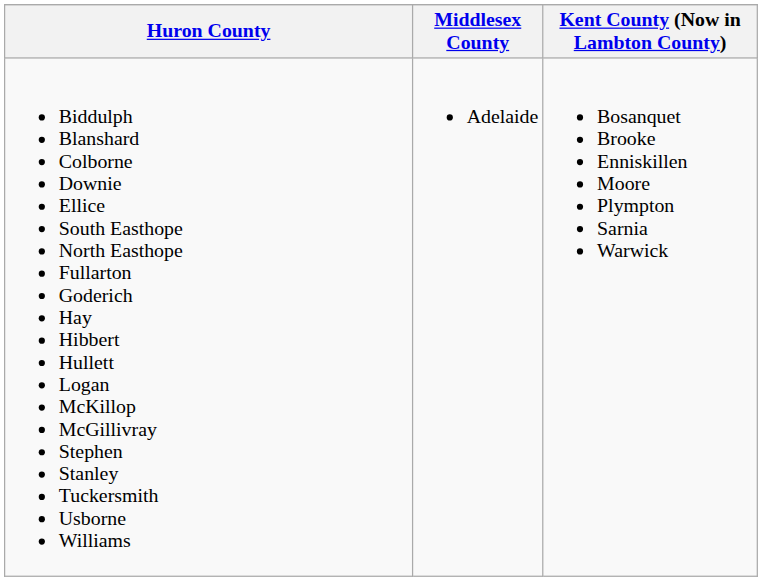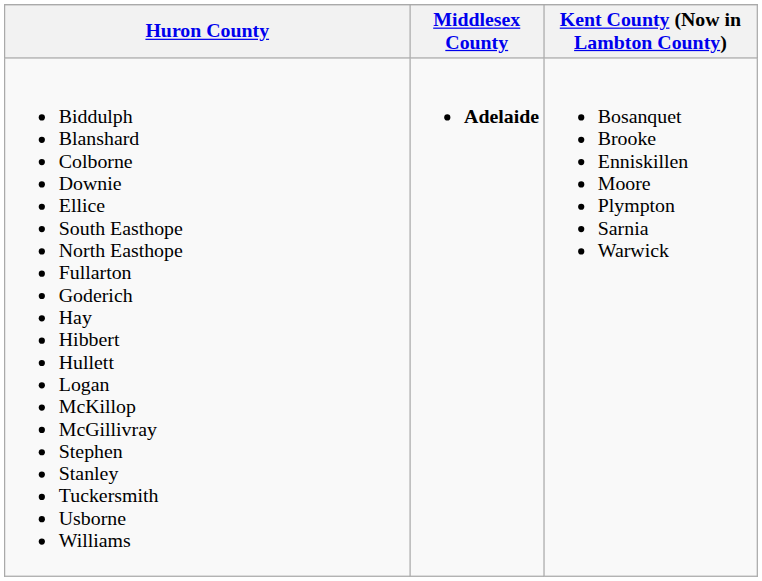row 2 | Middlesex County: normal -> bold
